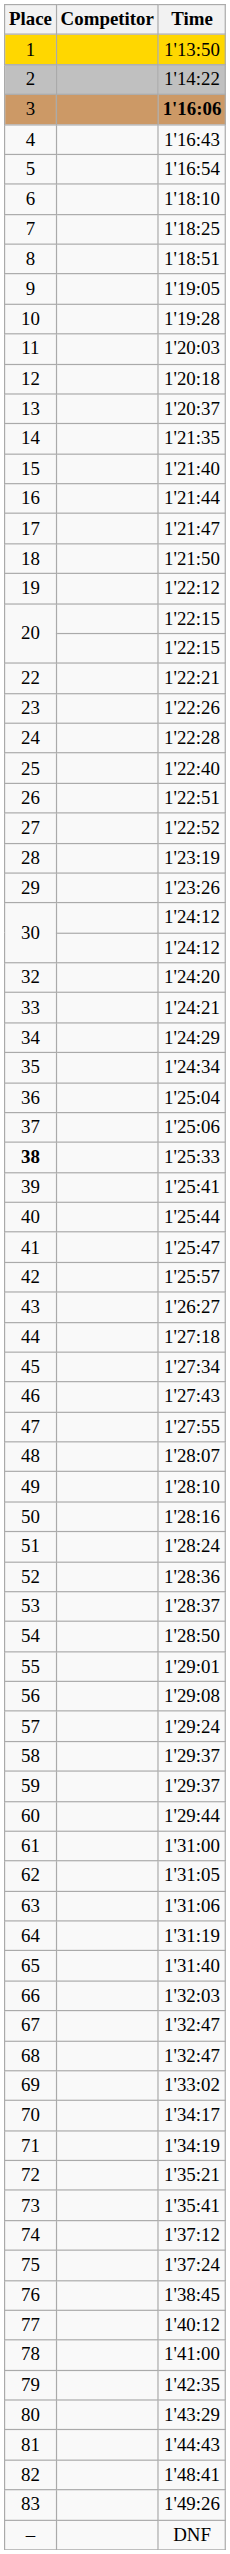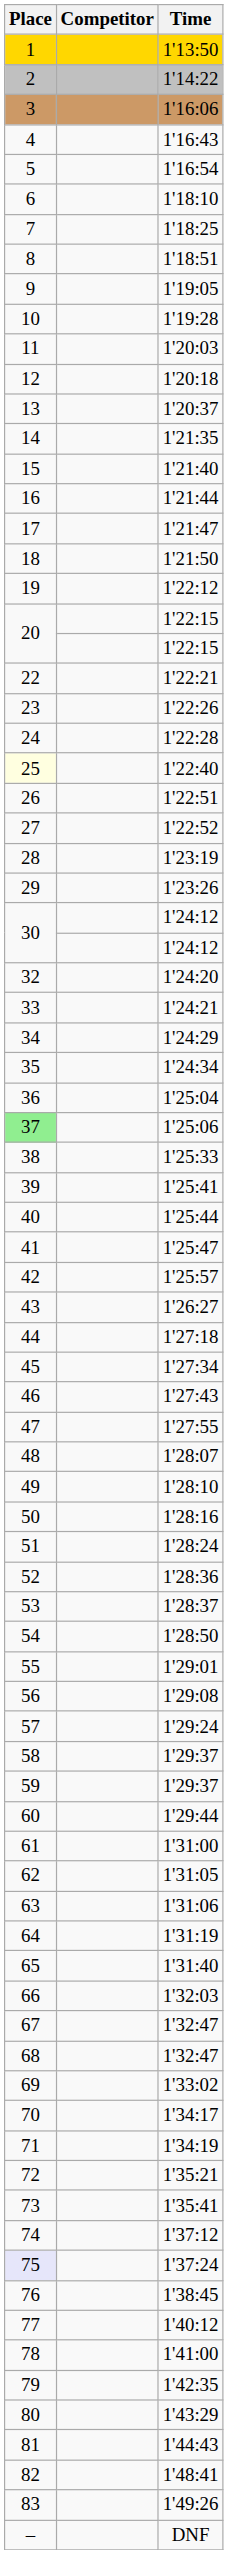3 | Time: bold -> normal
25 | Place: no background -> lightyellow background
37 | Place: no background -> lightgreen background
38 | Place: bold -> normal
75 | Place: no background -> lavender background
